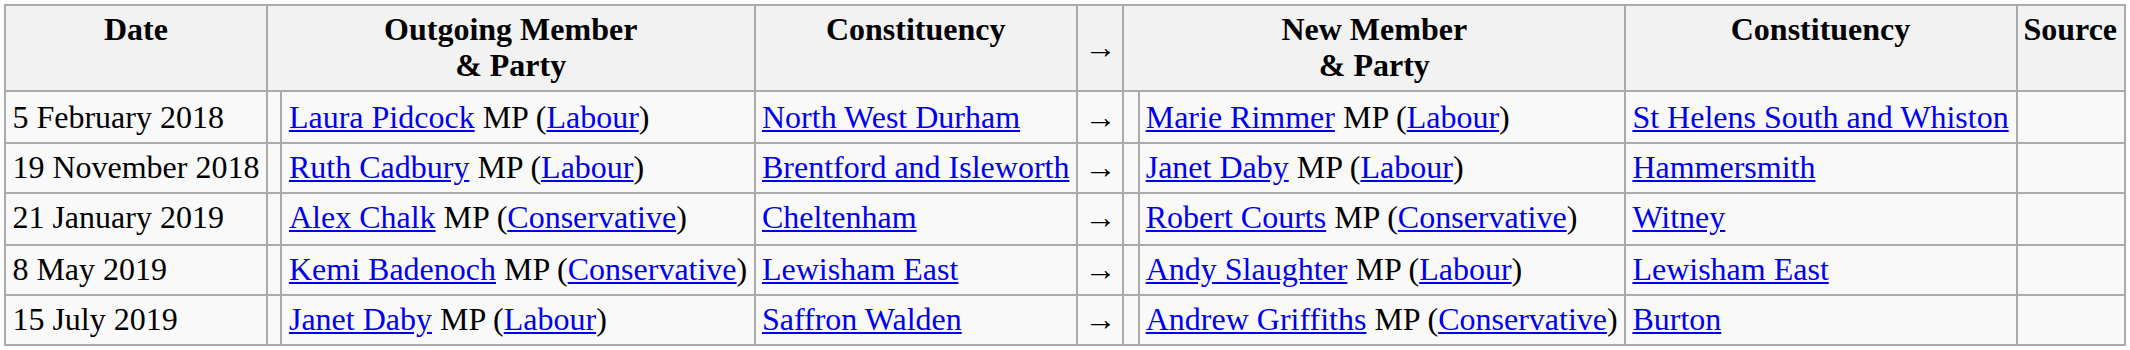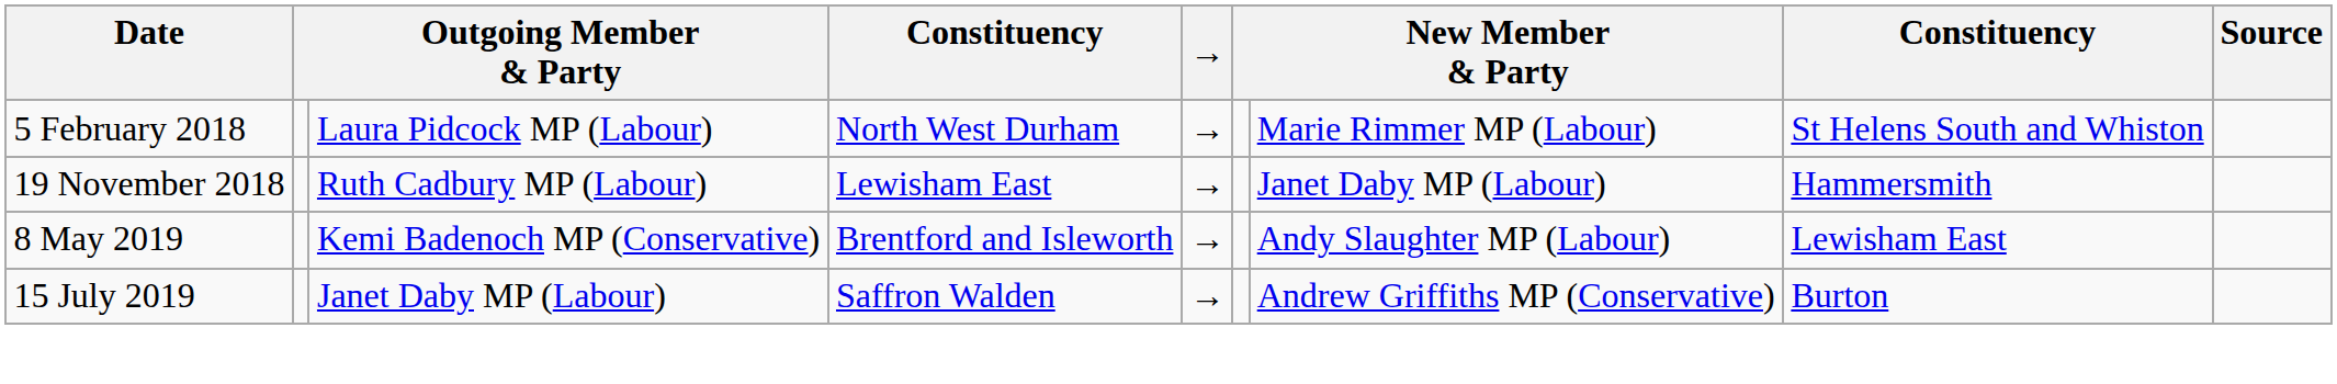19 November 2018 | column 4: Brentford and Isleworth -> Lewisham East
- row: 21 January 2019 | Alex Chalk MP (Conservative) | Cheltenham | → | Robert Courts MP (Conservative) | Witney
8 May 2019 | column 4: Lewisham East -> Brentford and Isleworth
